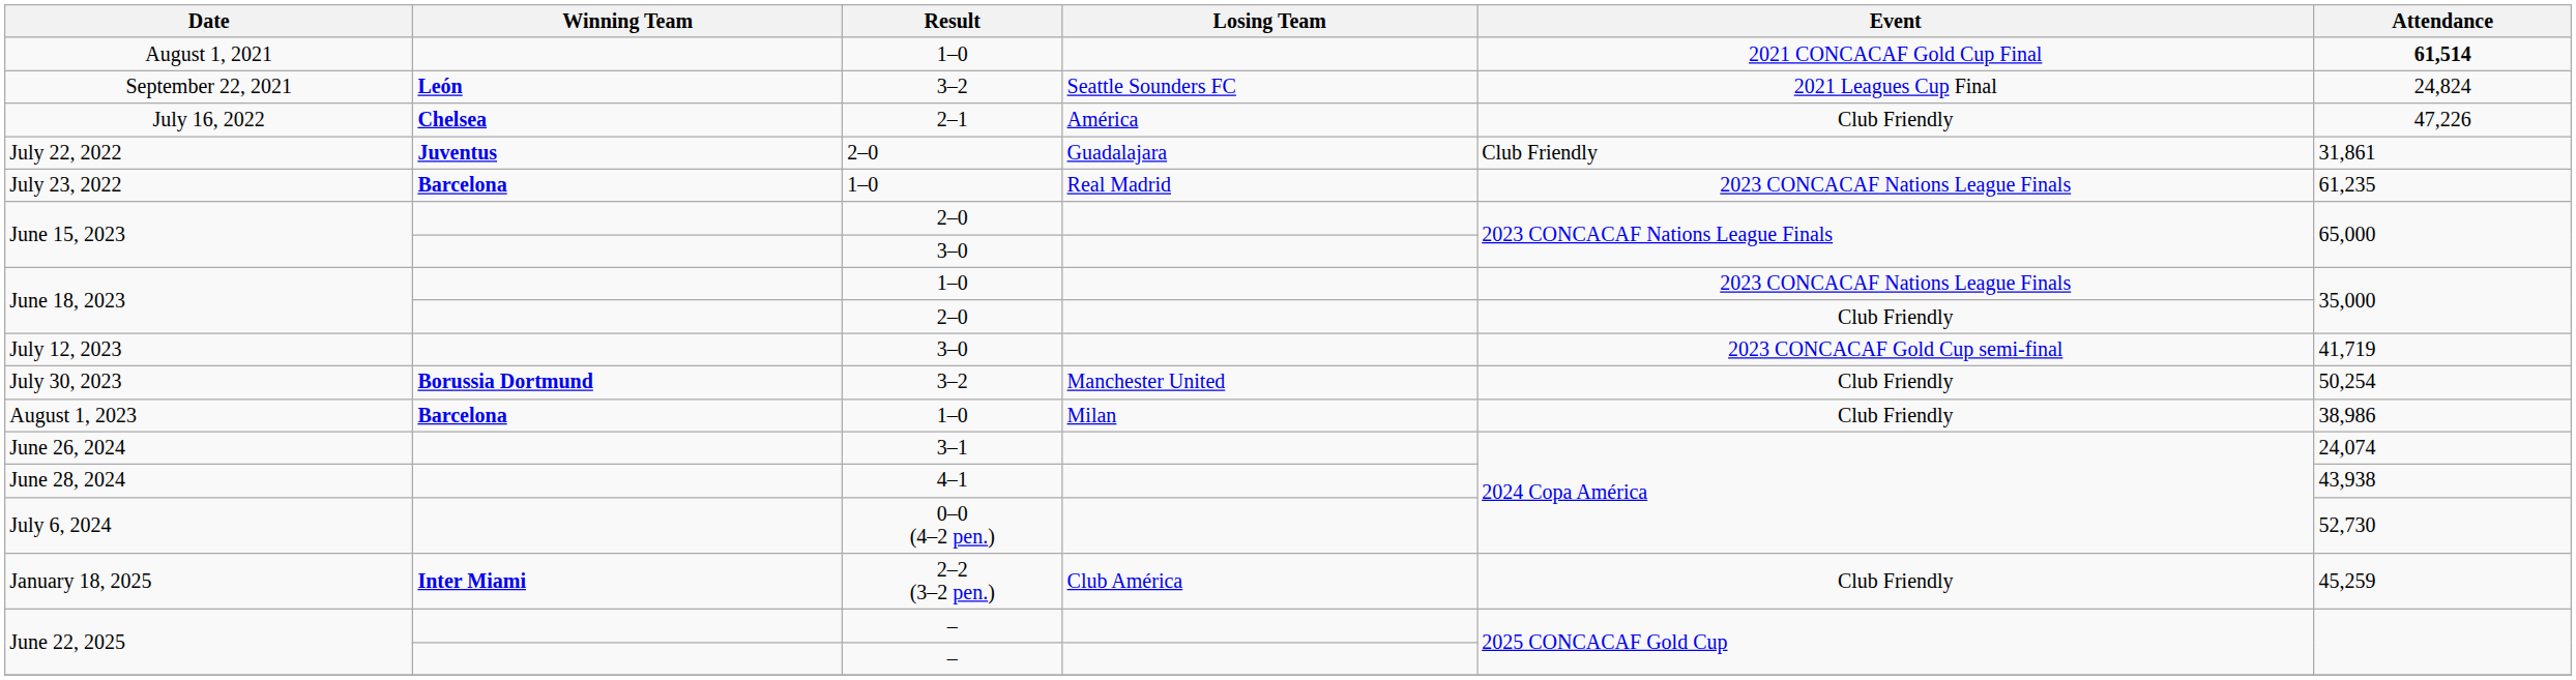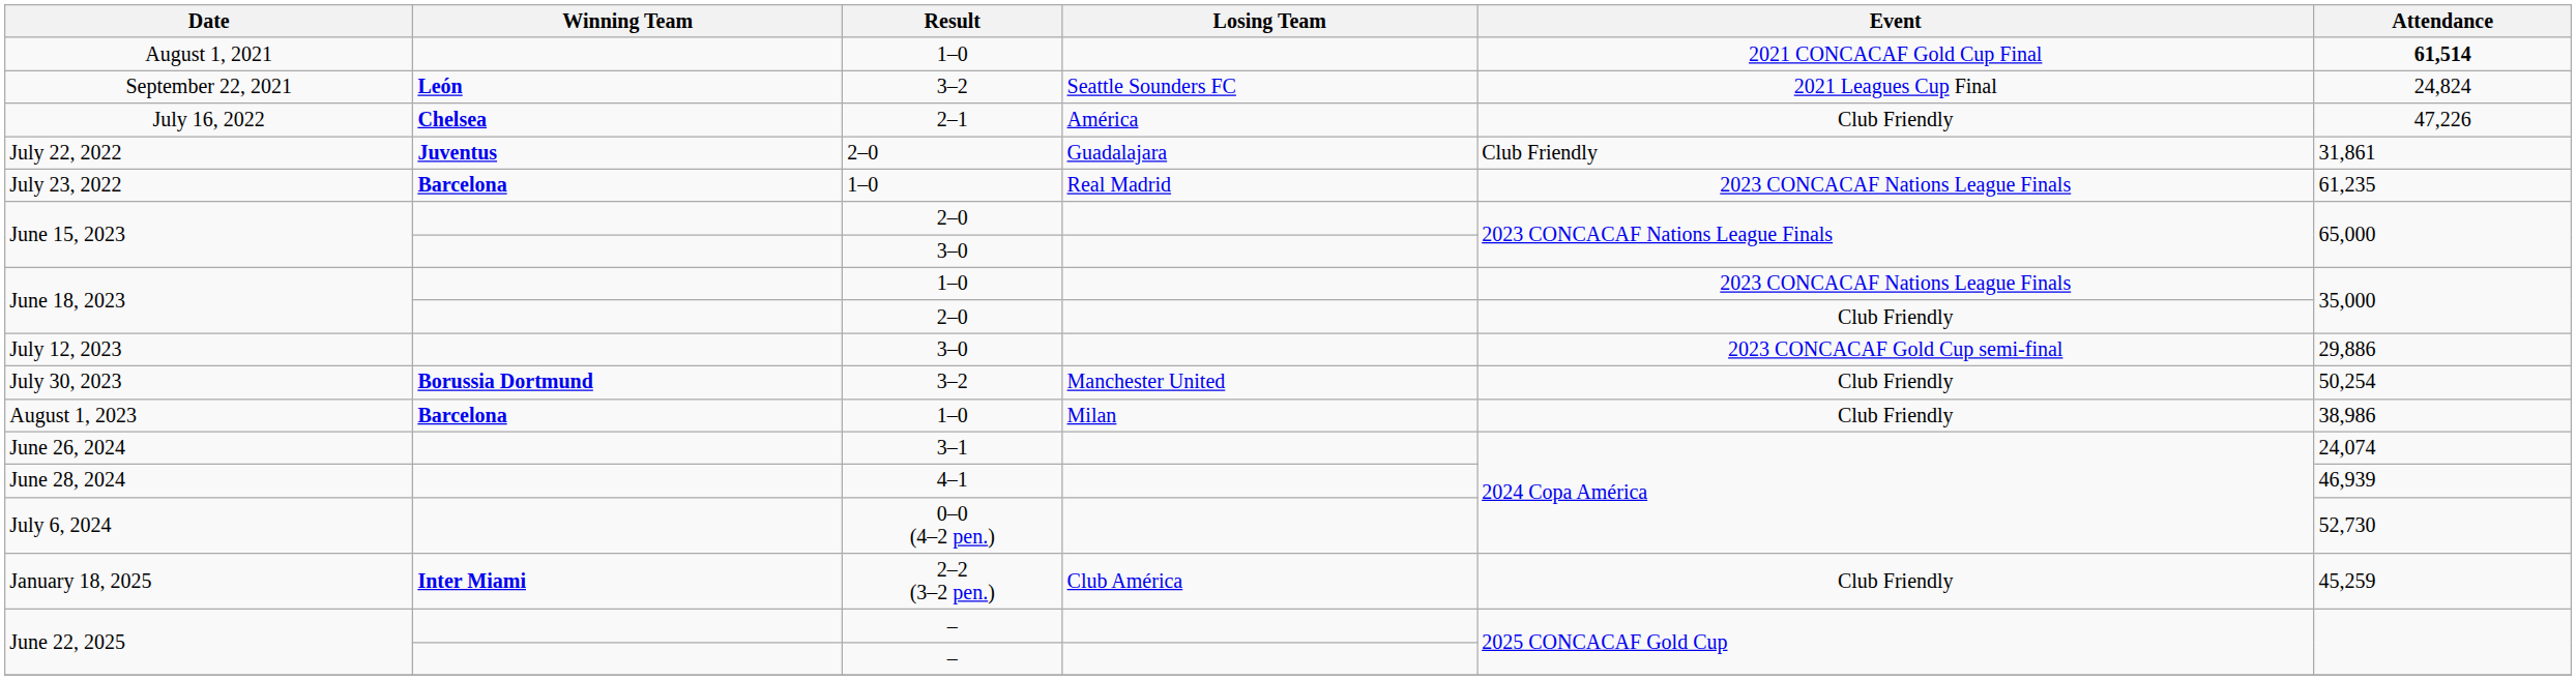July 12, 2023 | Attendance: 41,719 -> 29,886
June 28, 2024 | Attendance: 43,938 -> 46,939
